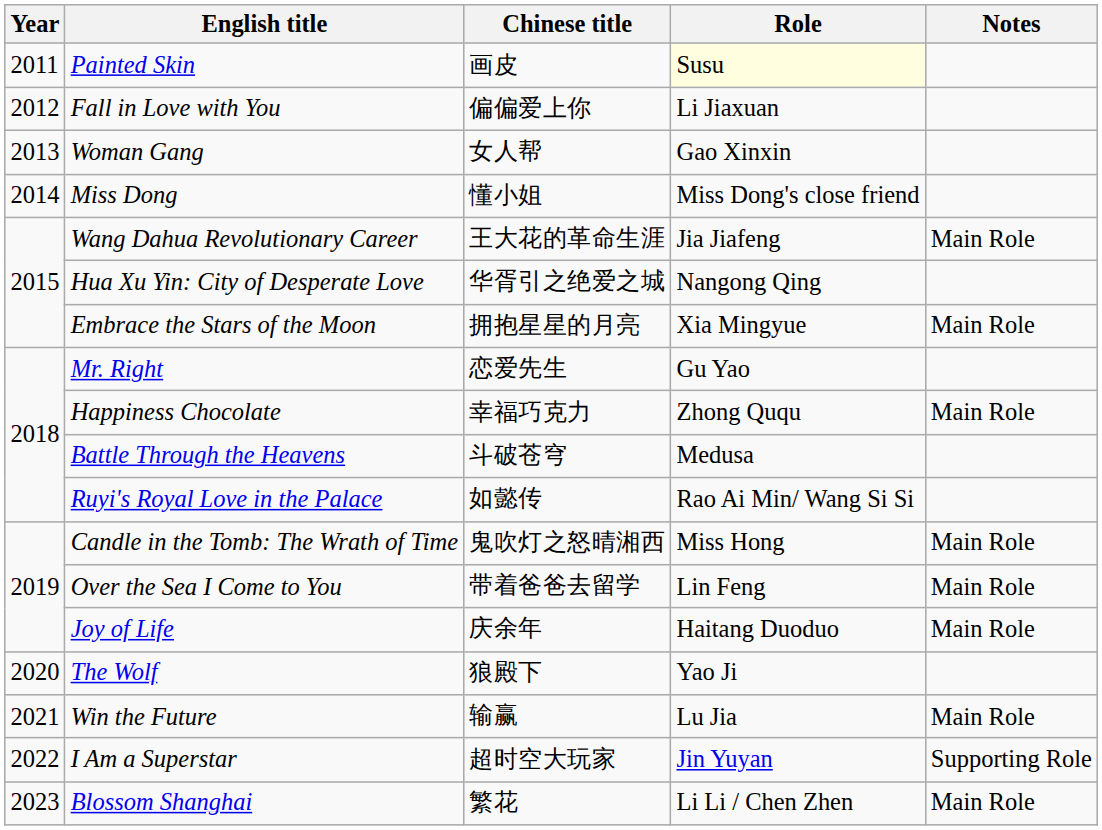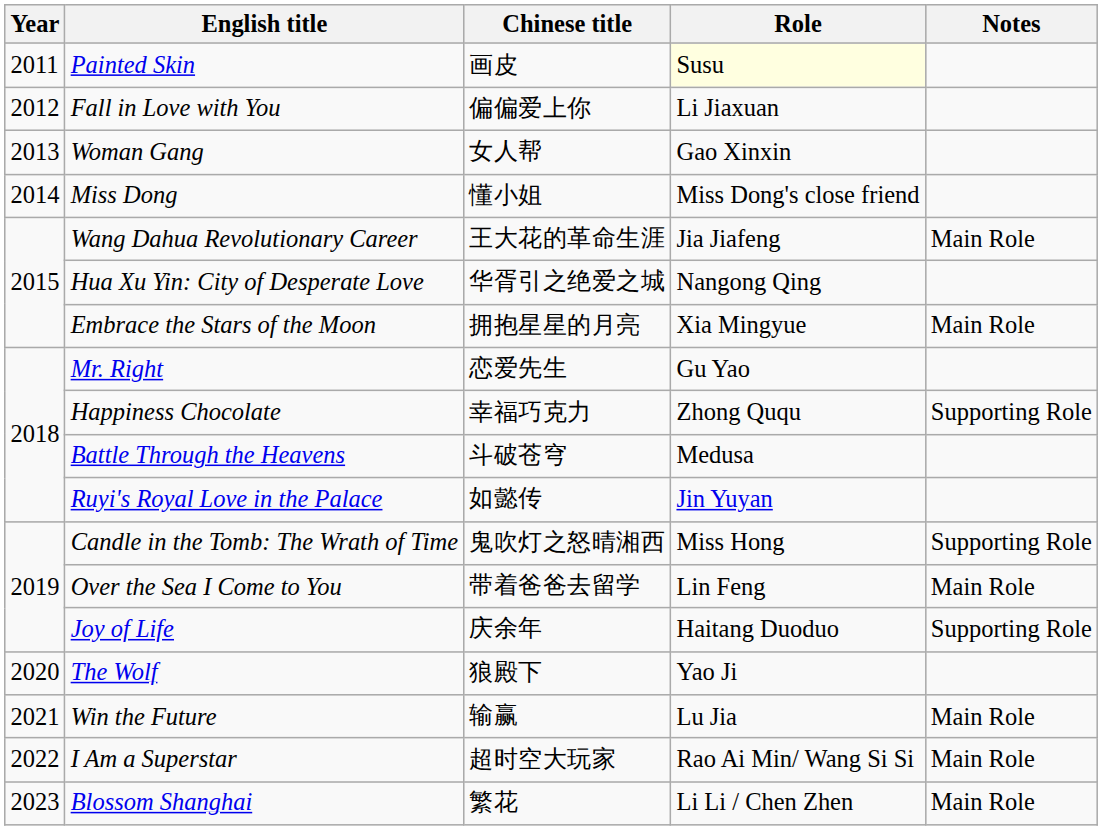Happiness Chocolate | Notes: Main Role -> Supporting Role
Ruyi's Royal Love in the Palace | Role: Rao Ai Min/ Wang Si Si -> Jin Yuyan
Candle in the Tomb: The Wrath of Time | Notes: Main Role -> Supporting Role
Joy of Life | Notes: Main Role -> Supporting Role
I Am a Superstar | Role: Jin Yuyan -> Rao Ai Min/ Wang Si Si
I Am a Superstar | Notes: Supporting Role -> Main Role
